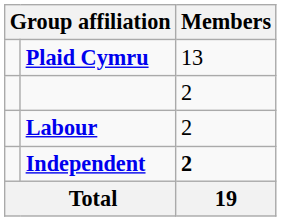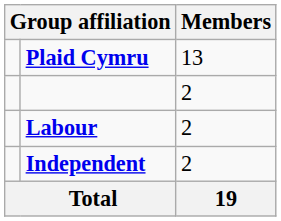Independent | Members: bold -> normal
